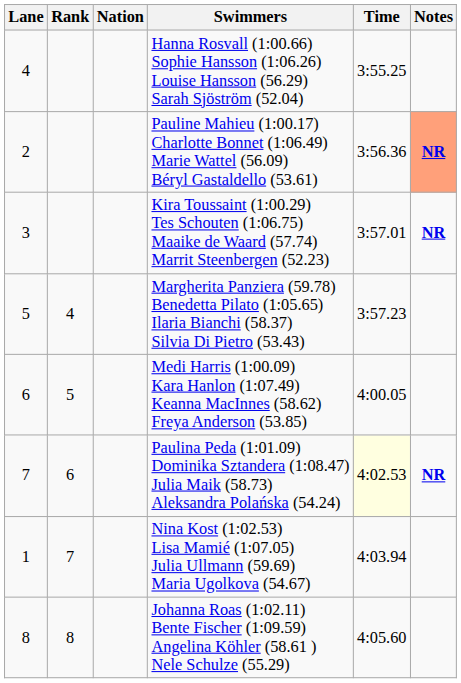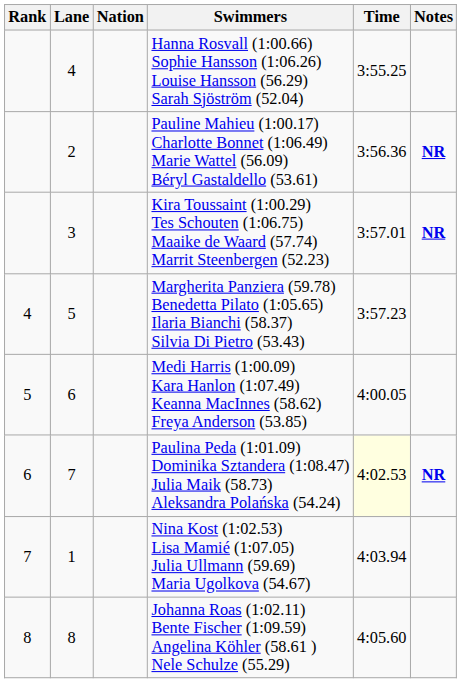columns swapped: Rank <-> Lane
row 3 | Notes: lightsalmon background -> no background
